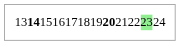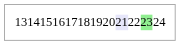13 | column 2: bold -> normal
13 | column 8: bold -> normal
13 | column 9: no background -> lavender background
